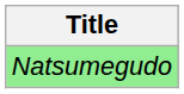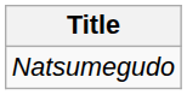row 2 | column 1: lightgreen background -> no background
